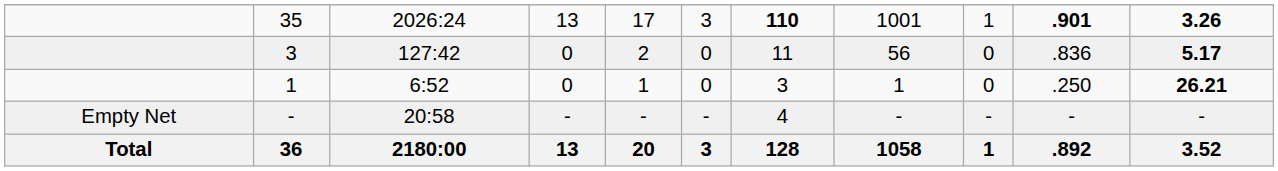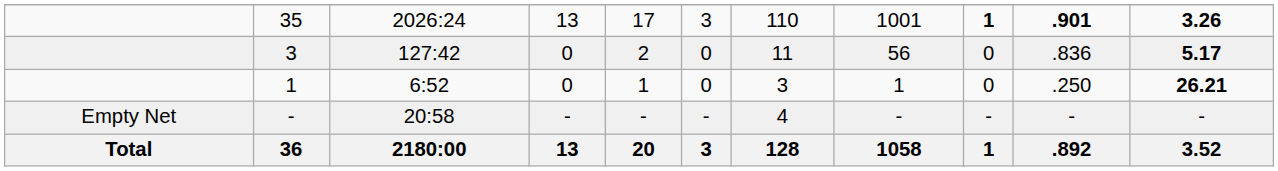35 | column 7: bold -> normal
35 | column 9: normal -> bold
